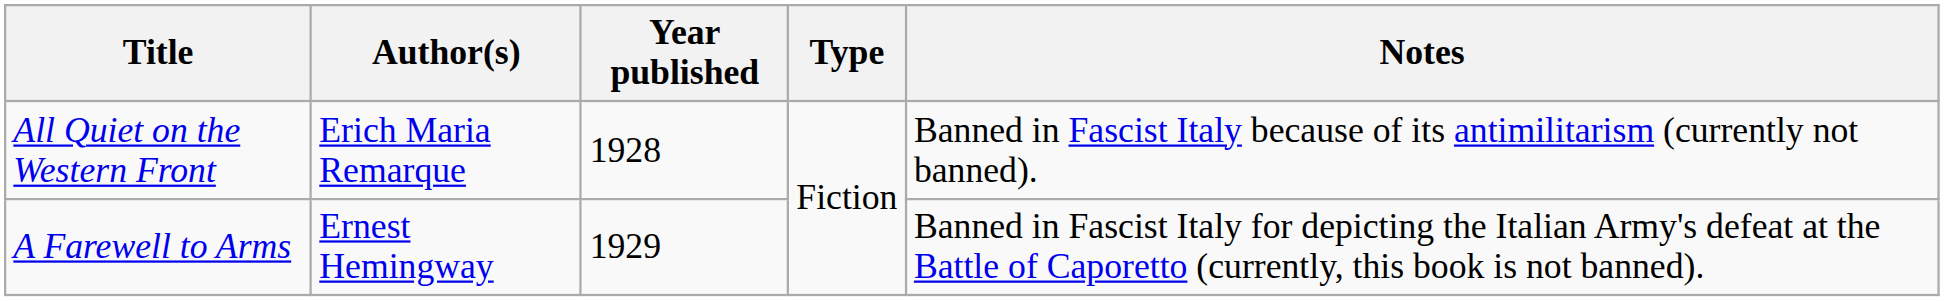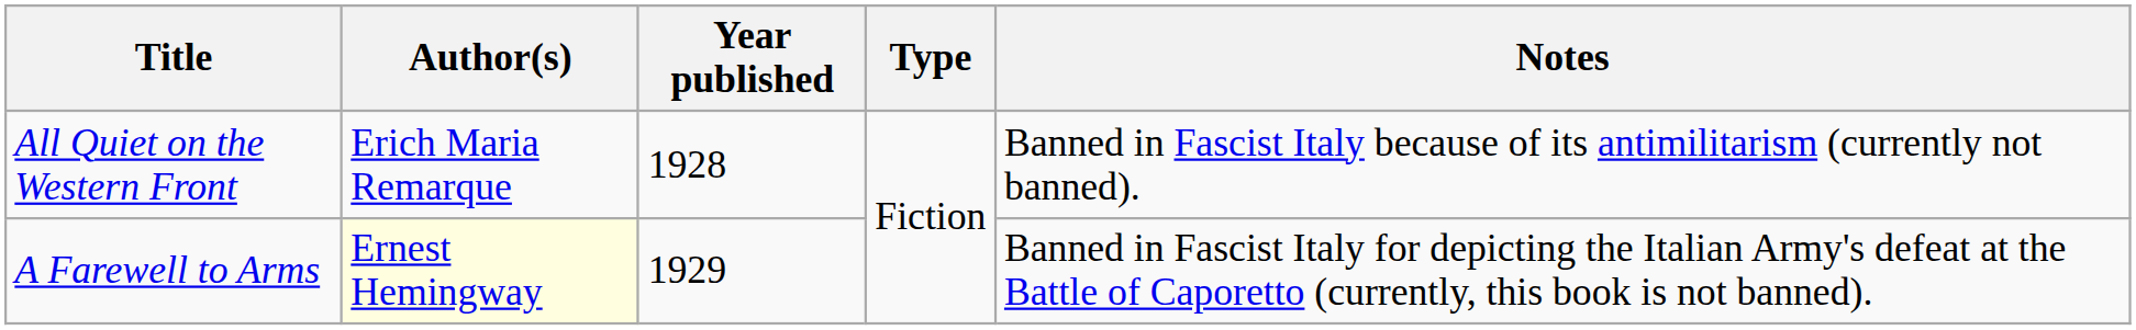A Farewell to Arms | Author(s): no background -> lightyellow background
